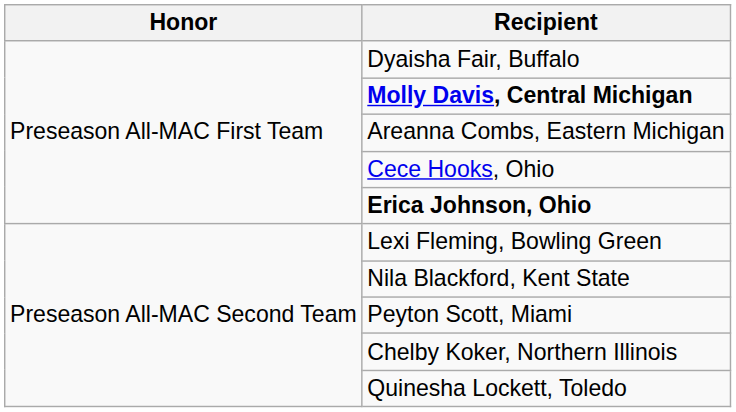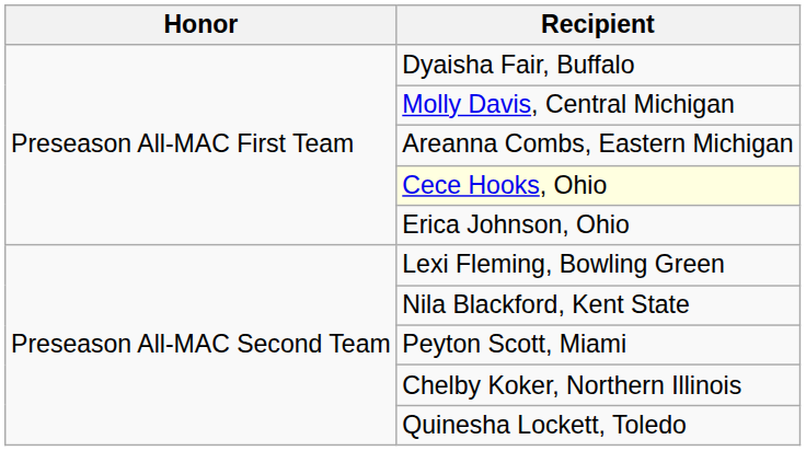row 3 | Recipient: bold -> normal
row 5 | Recipient: no background -> lightyellow background
row 6 | Recipient: bold -> normal
